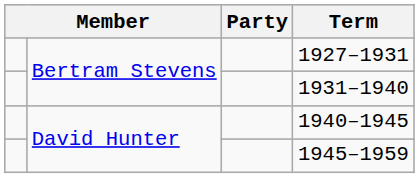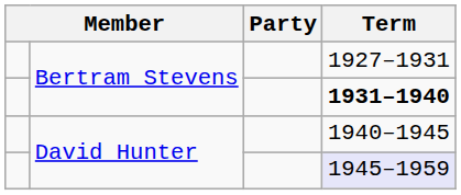1931–1940 | Term: normal -> bold
1945–1959 | Term: no background -> lavender background
